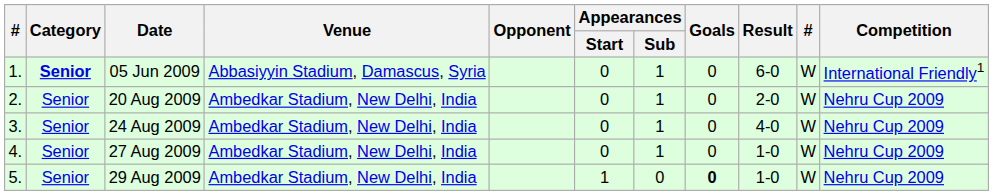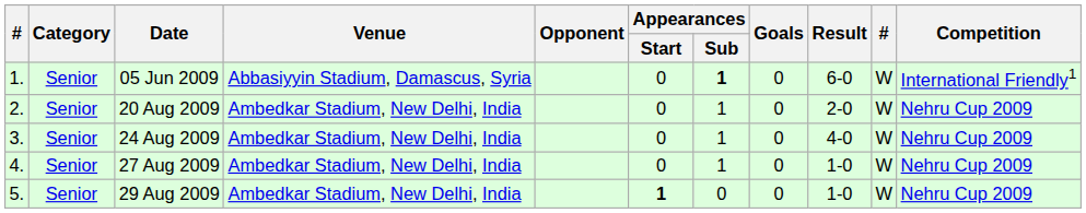05 Jun 2009 | Category: bold -> normal
05 Jun 2009 | Appearances / Sub: normal -> bold
29 Aug 2009 | Appearances / Start: normal -> bold
29 Aug 2009 | Goals: bold -> normal
